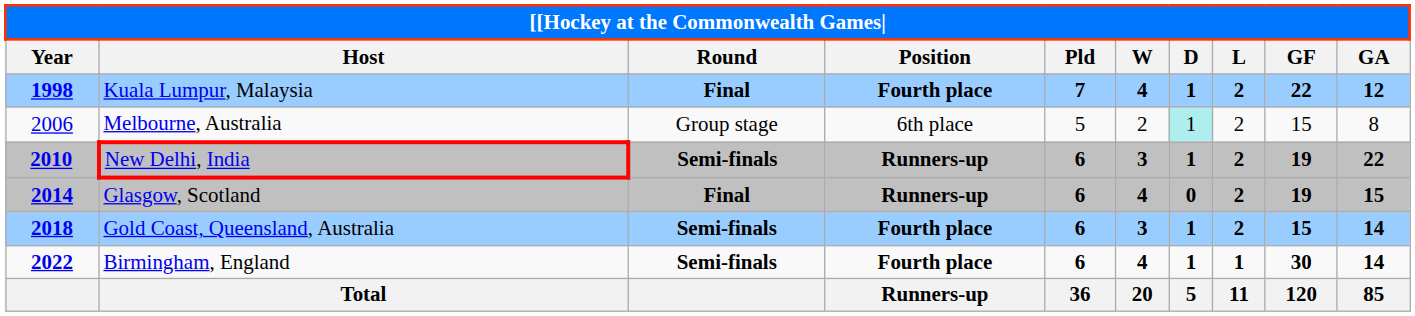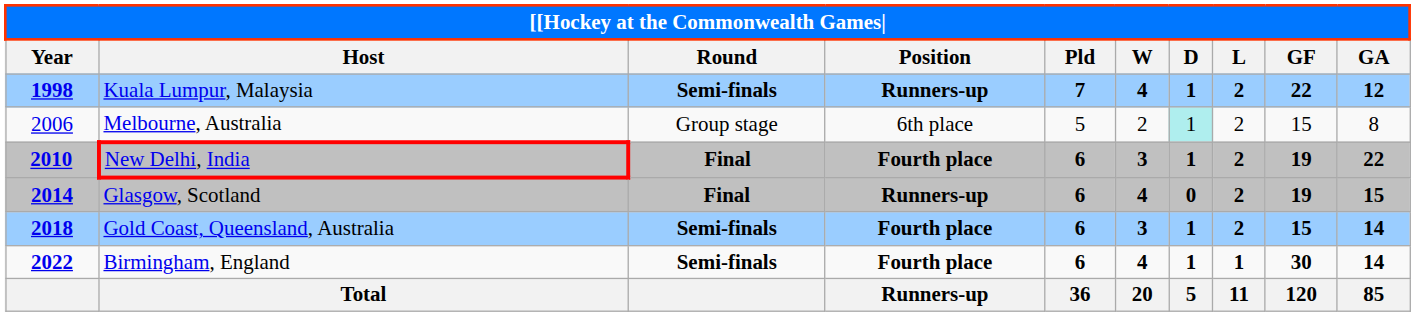Kuala Lumpur, Malaysia | Round: Final -> Semi-finals
Kuala Lumpur, Malaysia | Position: Fourth place -> Runners-up
New Delhi, India | Round: Semi-finals -> Final
New Delhi, India | Position: Runners-up -> Fourth place
